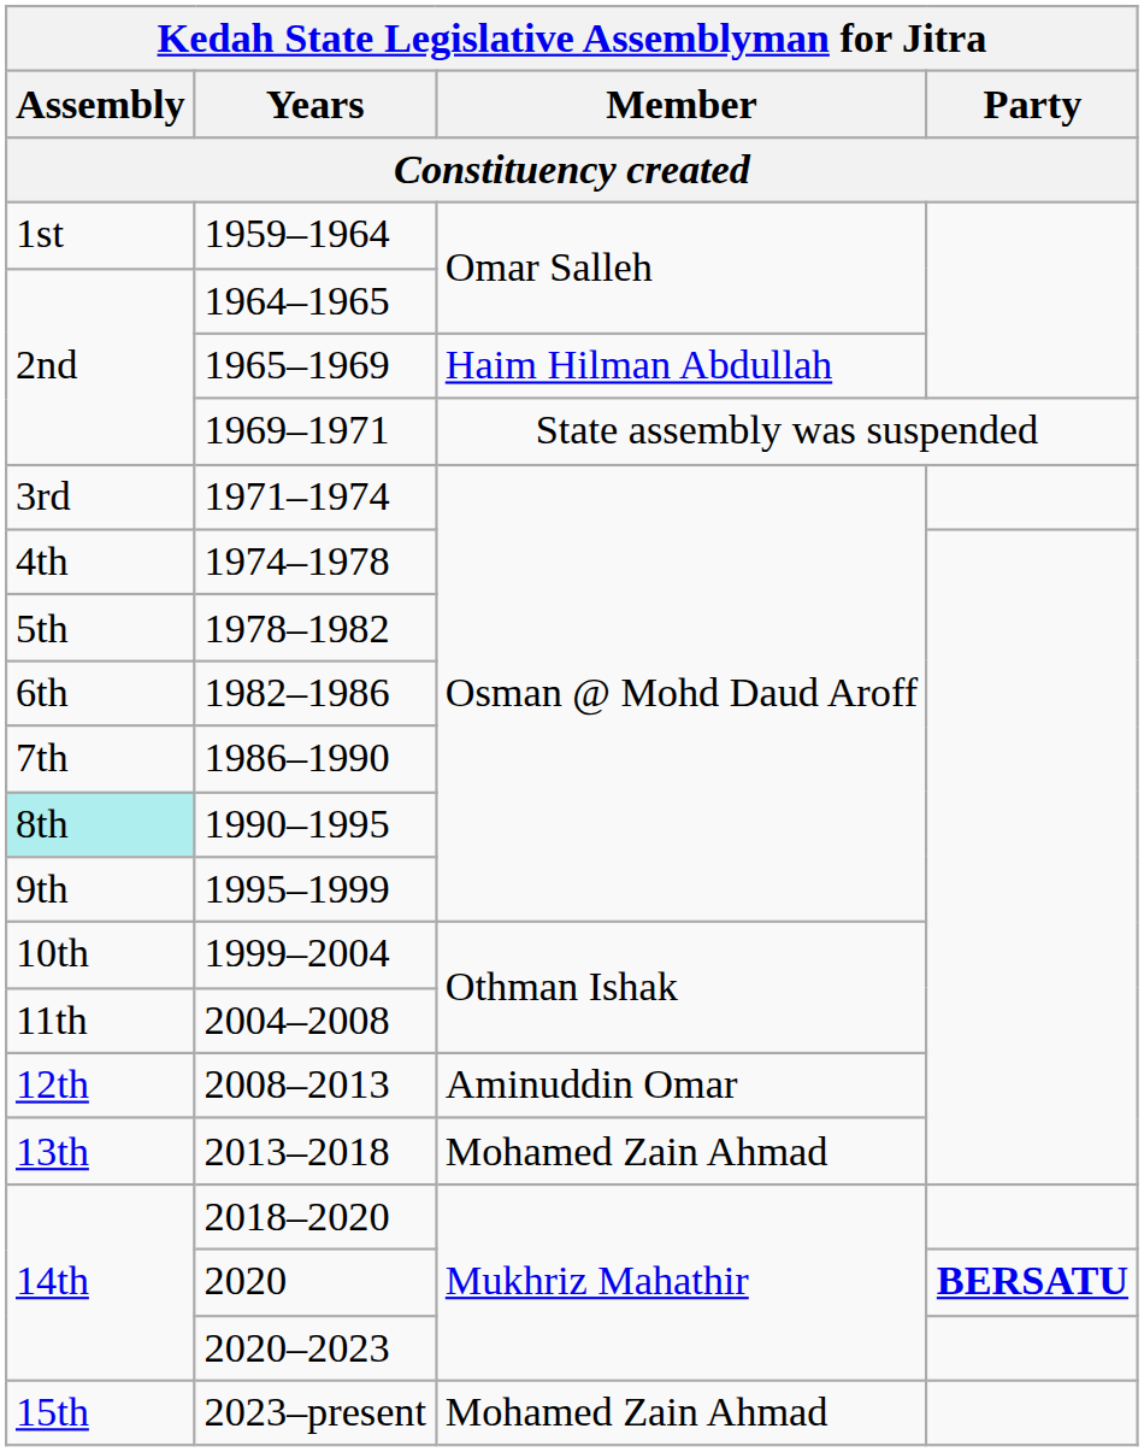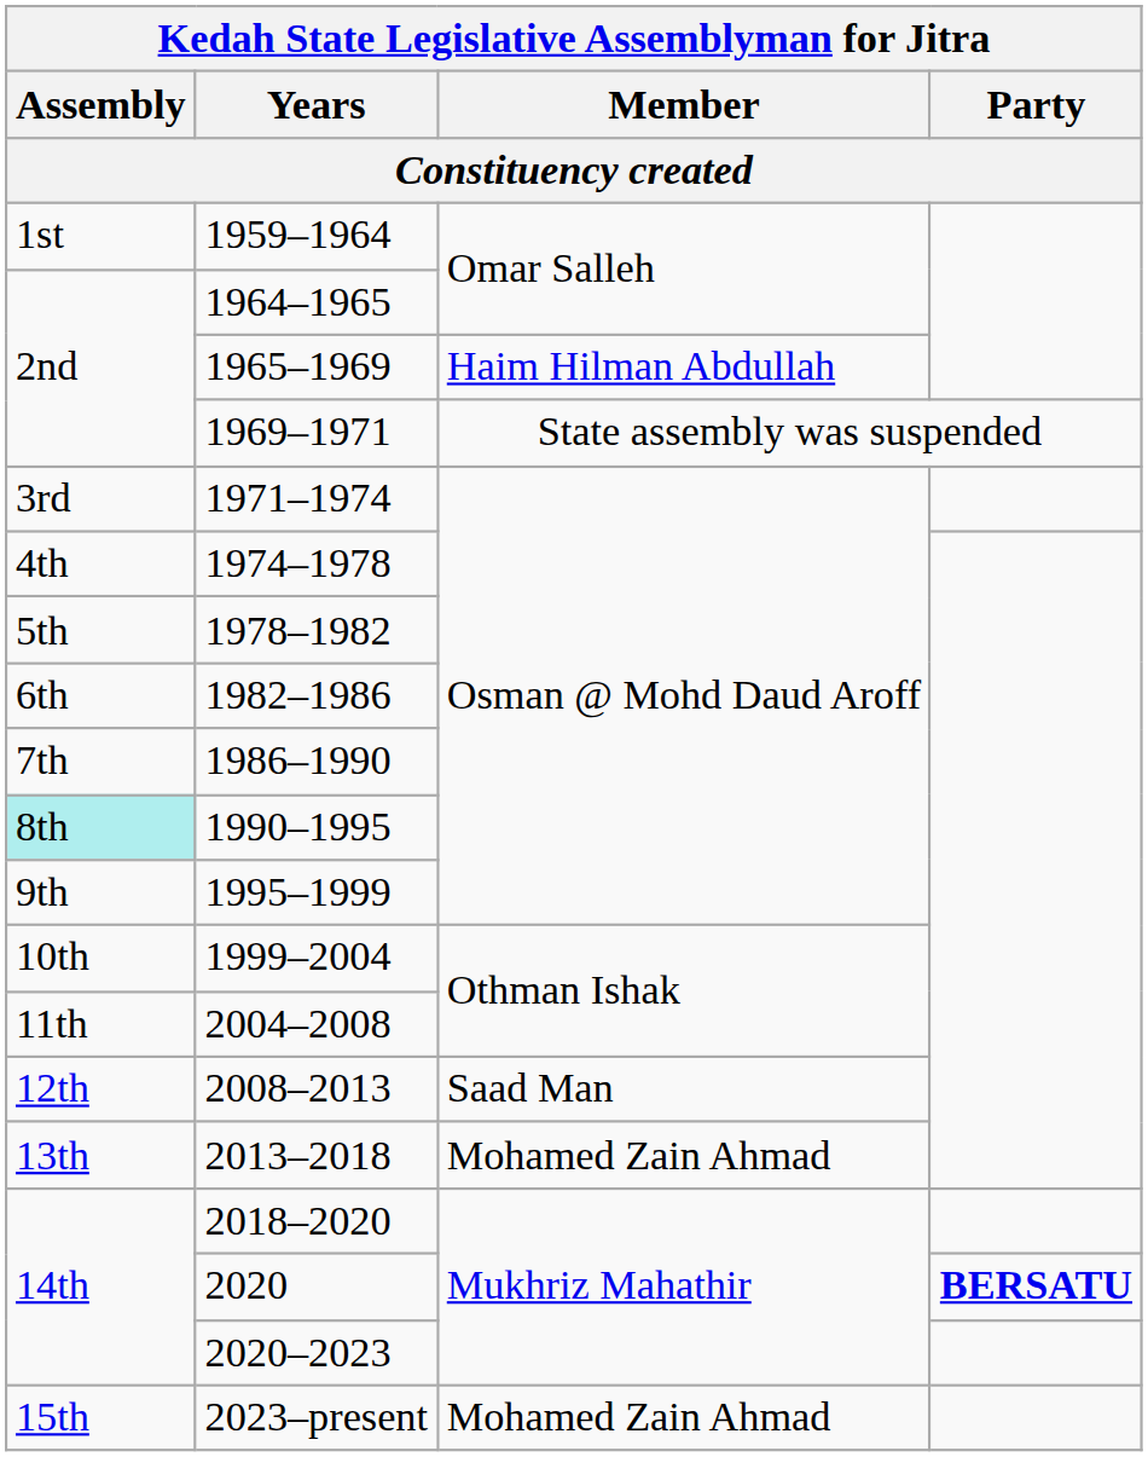2008–2013 | Member: Aminuddin Omar -> Saad Man
